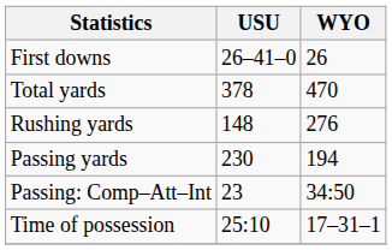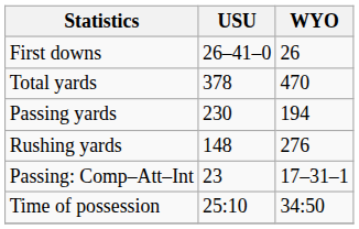rows swapped: Rushing yards <-> Passing yards
Passing: Comp–Att–Int | WYO: 34:50 -> 17–31–1
Time of possession | WYO: 17–31–1 -> 34:50
